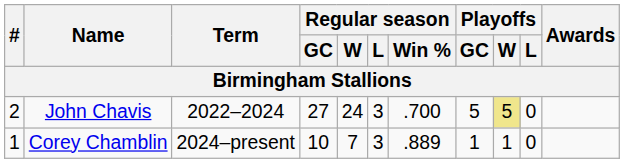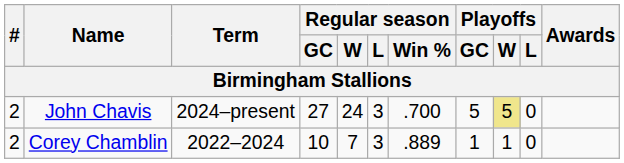John Chavis | Term: 2022–2024 -> 2024–present
Corey Chamblin | #: 1 -> 2
Corey Chamblin | Term: 2024–present -> 2022–2024
